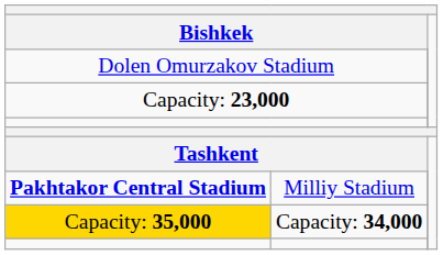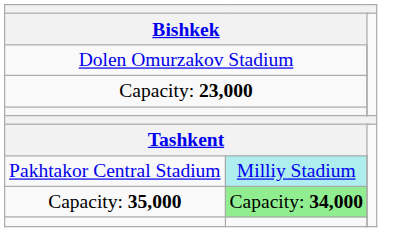Pakhtakor Central Stadium | column 1: bold -> normal
Pakhtakor Central Stadium | column 2: no background -> paleturquoise background
Capacity: 35,000 | column 1: gold background -> no background
Capacity: 35,000 | column 2: no background -> lightgreen background
